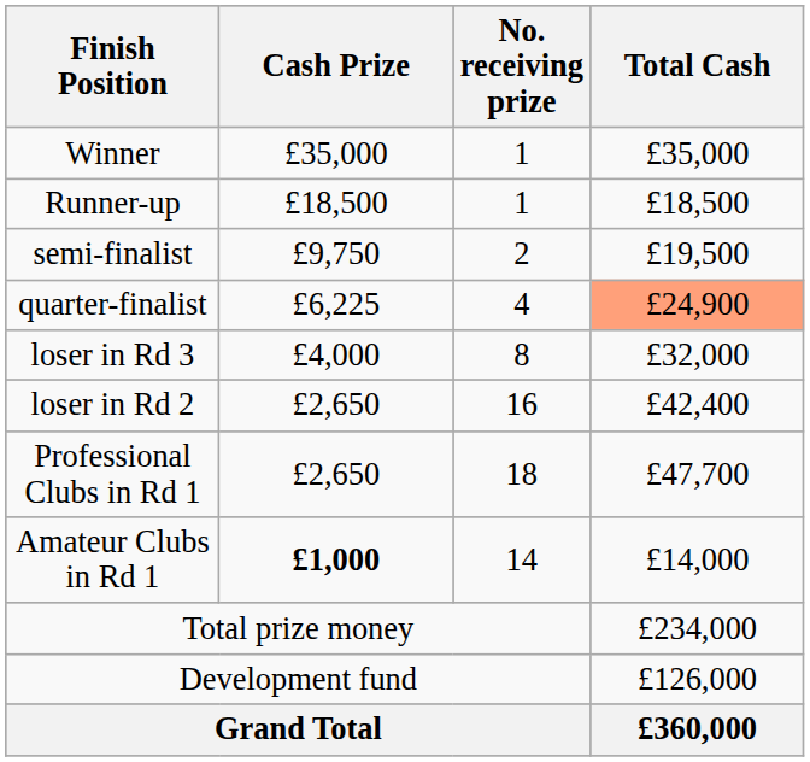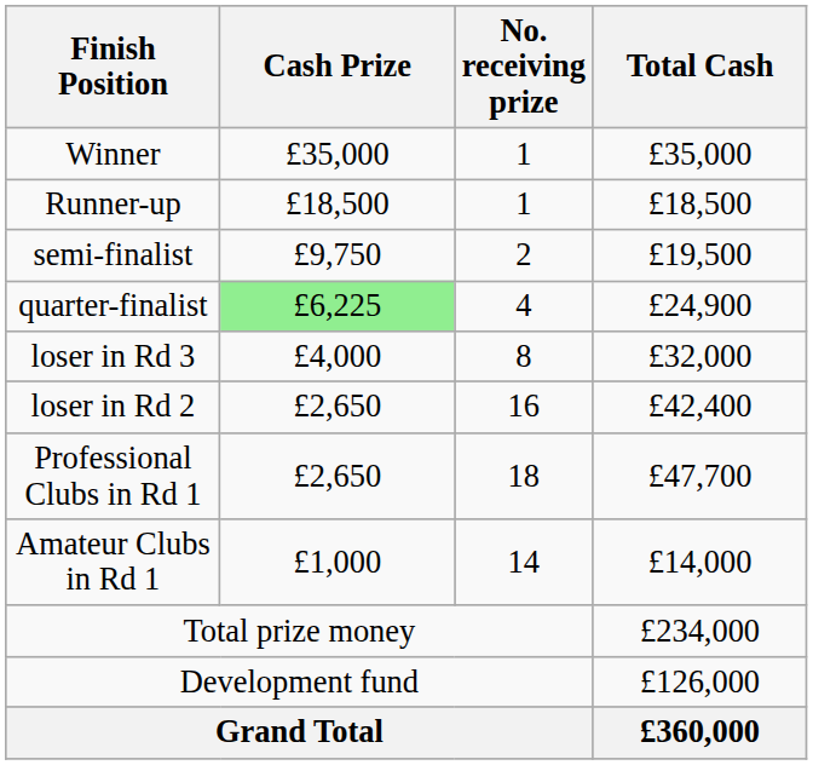quarter-finalist | Cash Prize: no background -> lightgreen background
quarter-finalist | Total Cash: lightsalmon background -> no background
Amateur Clubs in Rd 1 | Cash Prize: bold -> normal
